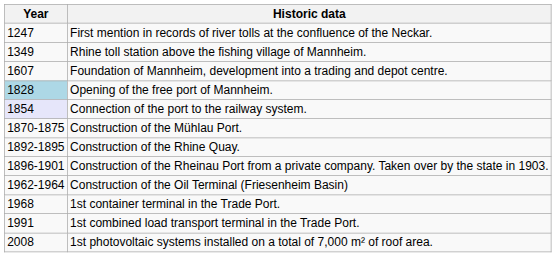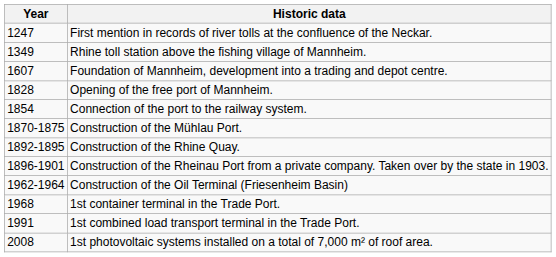Opening of the free port of Mannheim. | Year: lightblue background -> no background
Connection of the port to the railway system. | Year: lavender background -> no background
